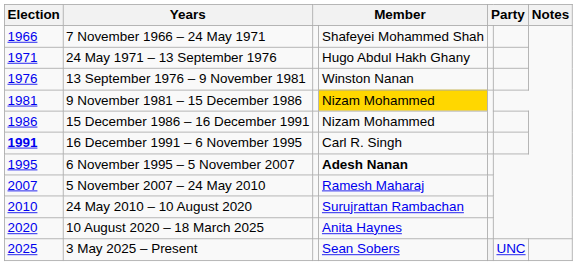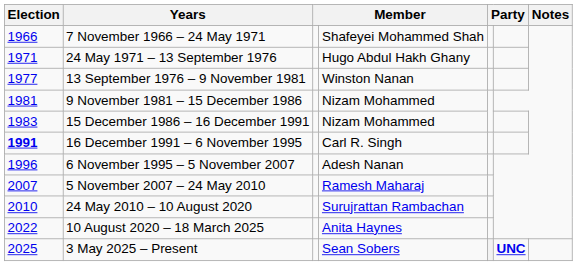13 September 1976 – 9 November 1981 | Election: 1976 -> 1977
9 November 1981 – 15 December 1986 | column 4: gold background -> no background
15 December 1986 – 16 December 1991 | Election: 1986 -> 1983
6 November 1995 – 5 November 2007 | Election: 1995 -> 1996
6 November 1995 – 5 November 2007 | column 4: bold -> normal
10 August 2020 – 18 March 2025 | Election: 2020 -> 2022
3 May 2025 – Present | column 6: normal -> bold
